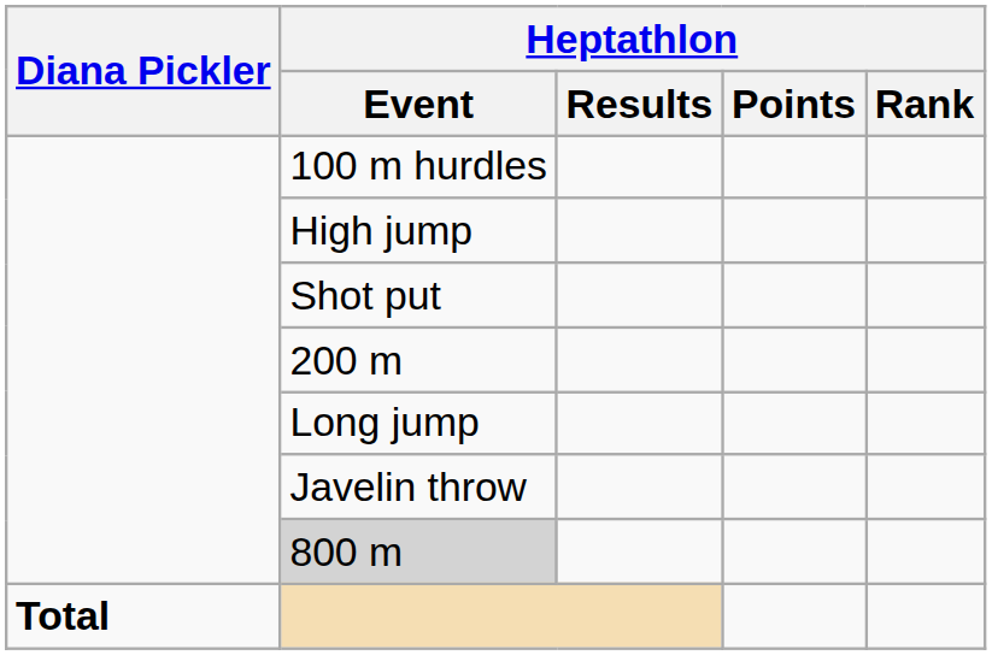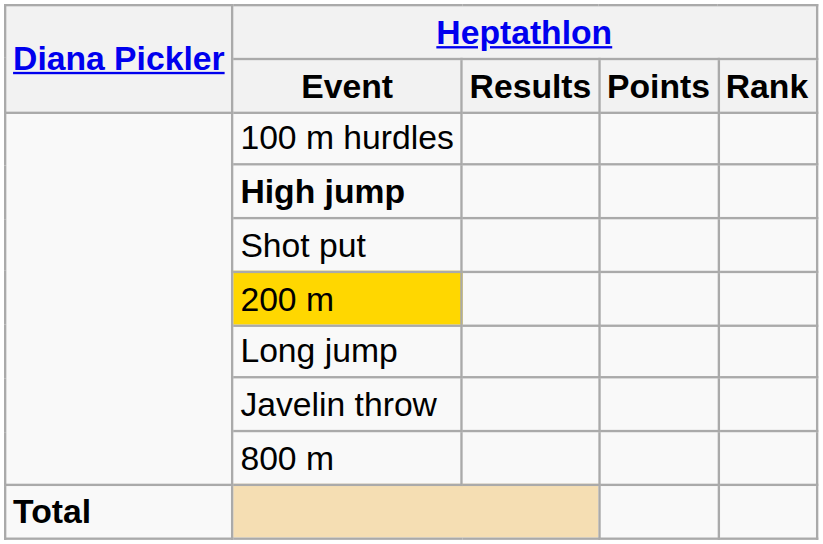High jump | Heptathlon / Event: normal -> bold
200 m | Heptathlon / Event: no background -> gold background
800 m | Heptathlon / Event: lightgrey background -> no background
